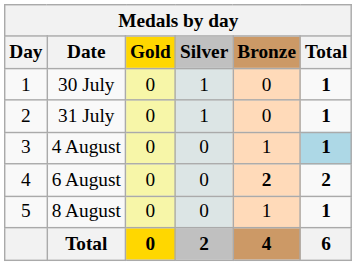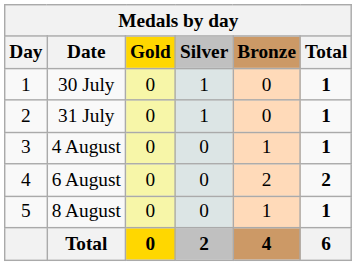4 August | Total: lightblue background -> no background
6 August | Bronze: bold -> normal
